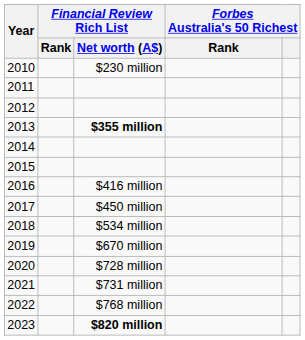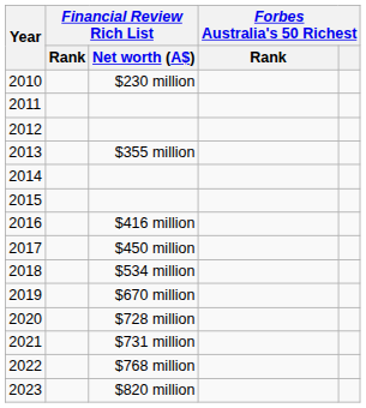2013 | Financial Review Rich List / Net worth (A$): bold -> normal
2023 | Financial Review Rich List / Net worth (A$): bold -> normal
